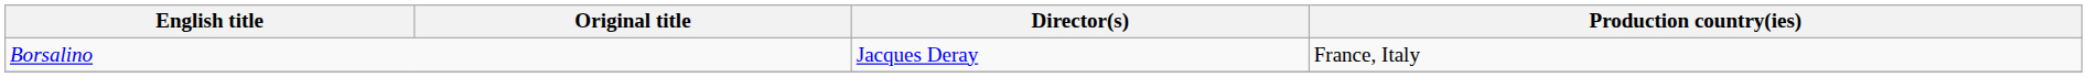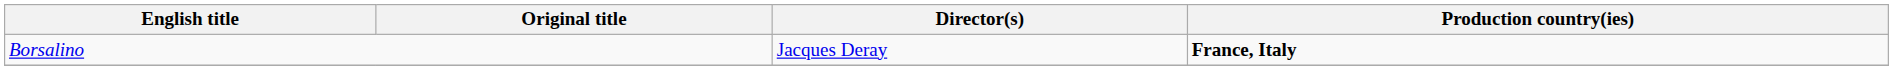Borsalino | Production country(ies): normal -> bold
